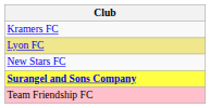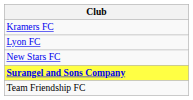row 3 | column 1: khaki background -> no background
row 6 | column 1: pink background -> no background
